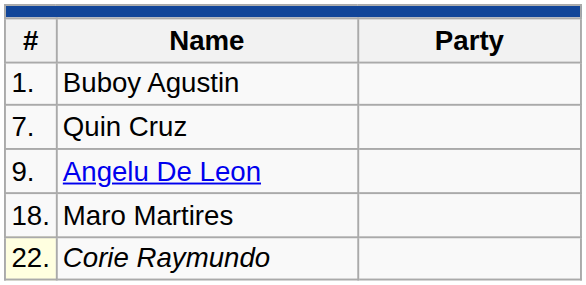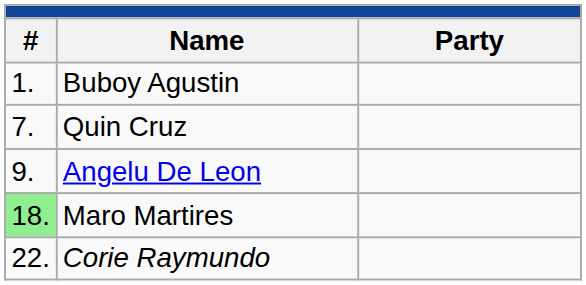Maro Martires | column 1: no background -> lightgreen background
Corie Raymundo | column 1: lightyellow background -> no background
